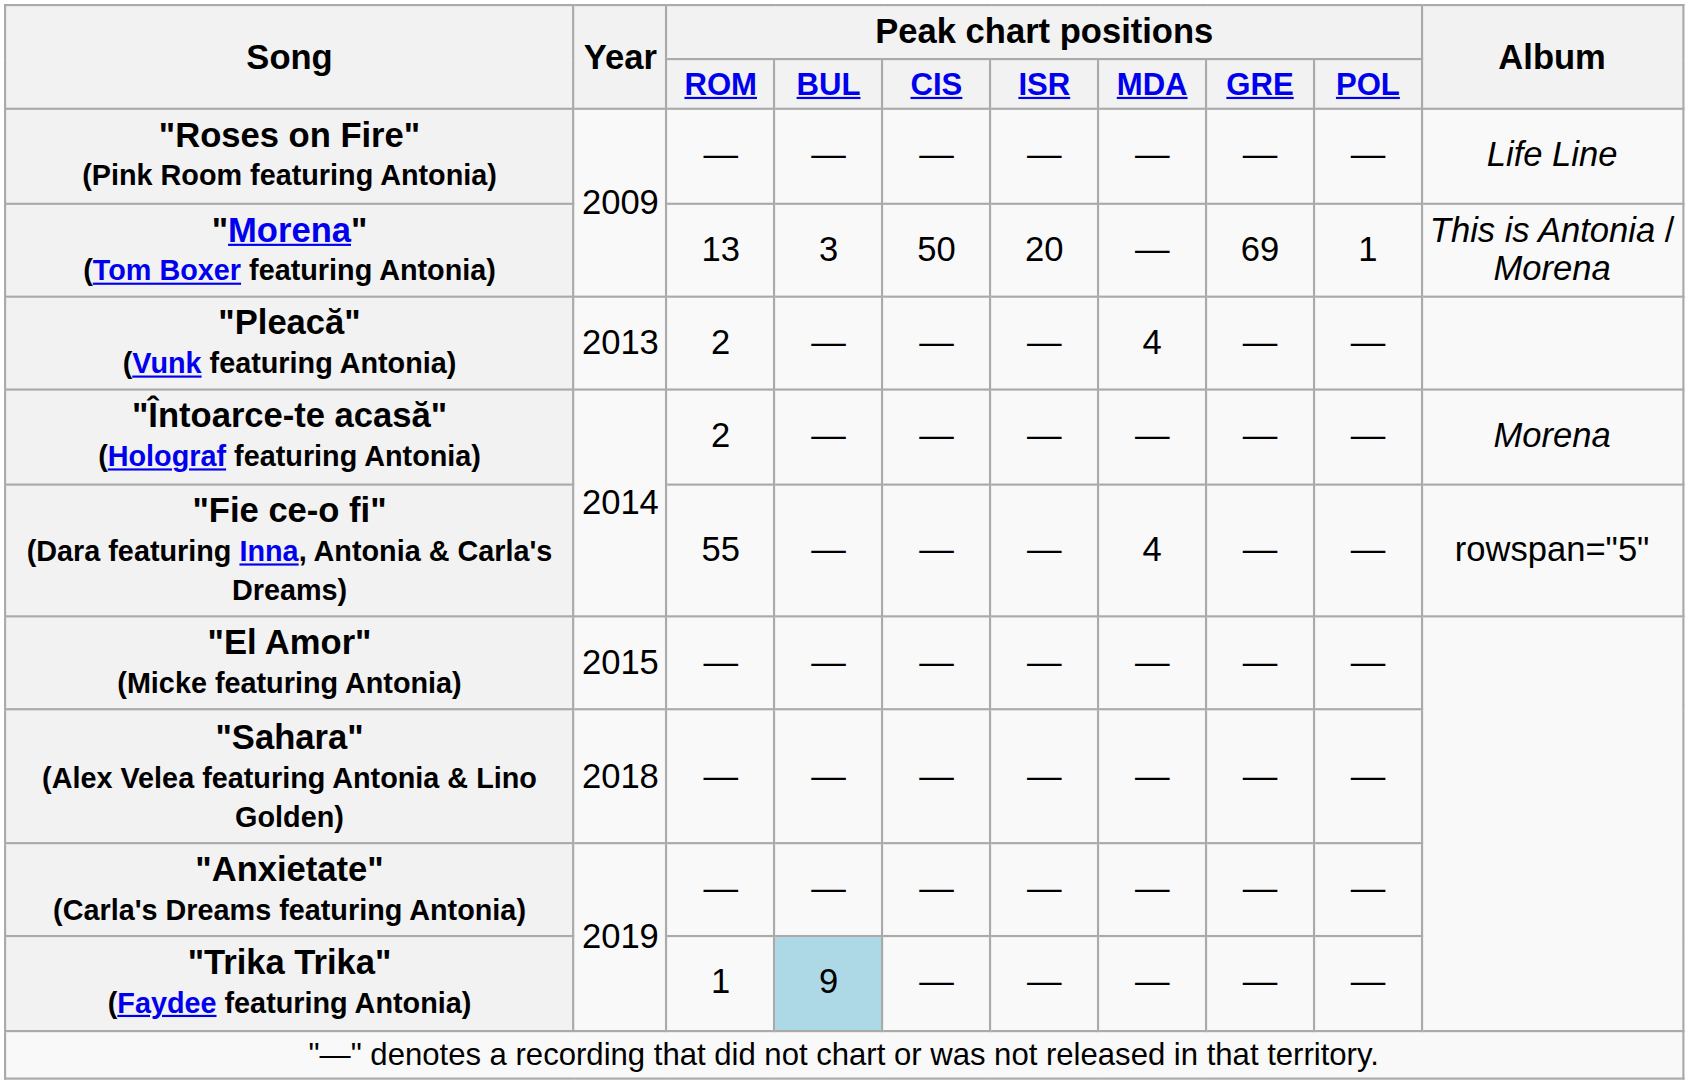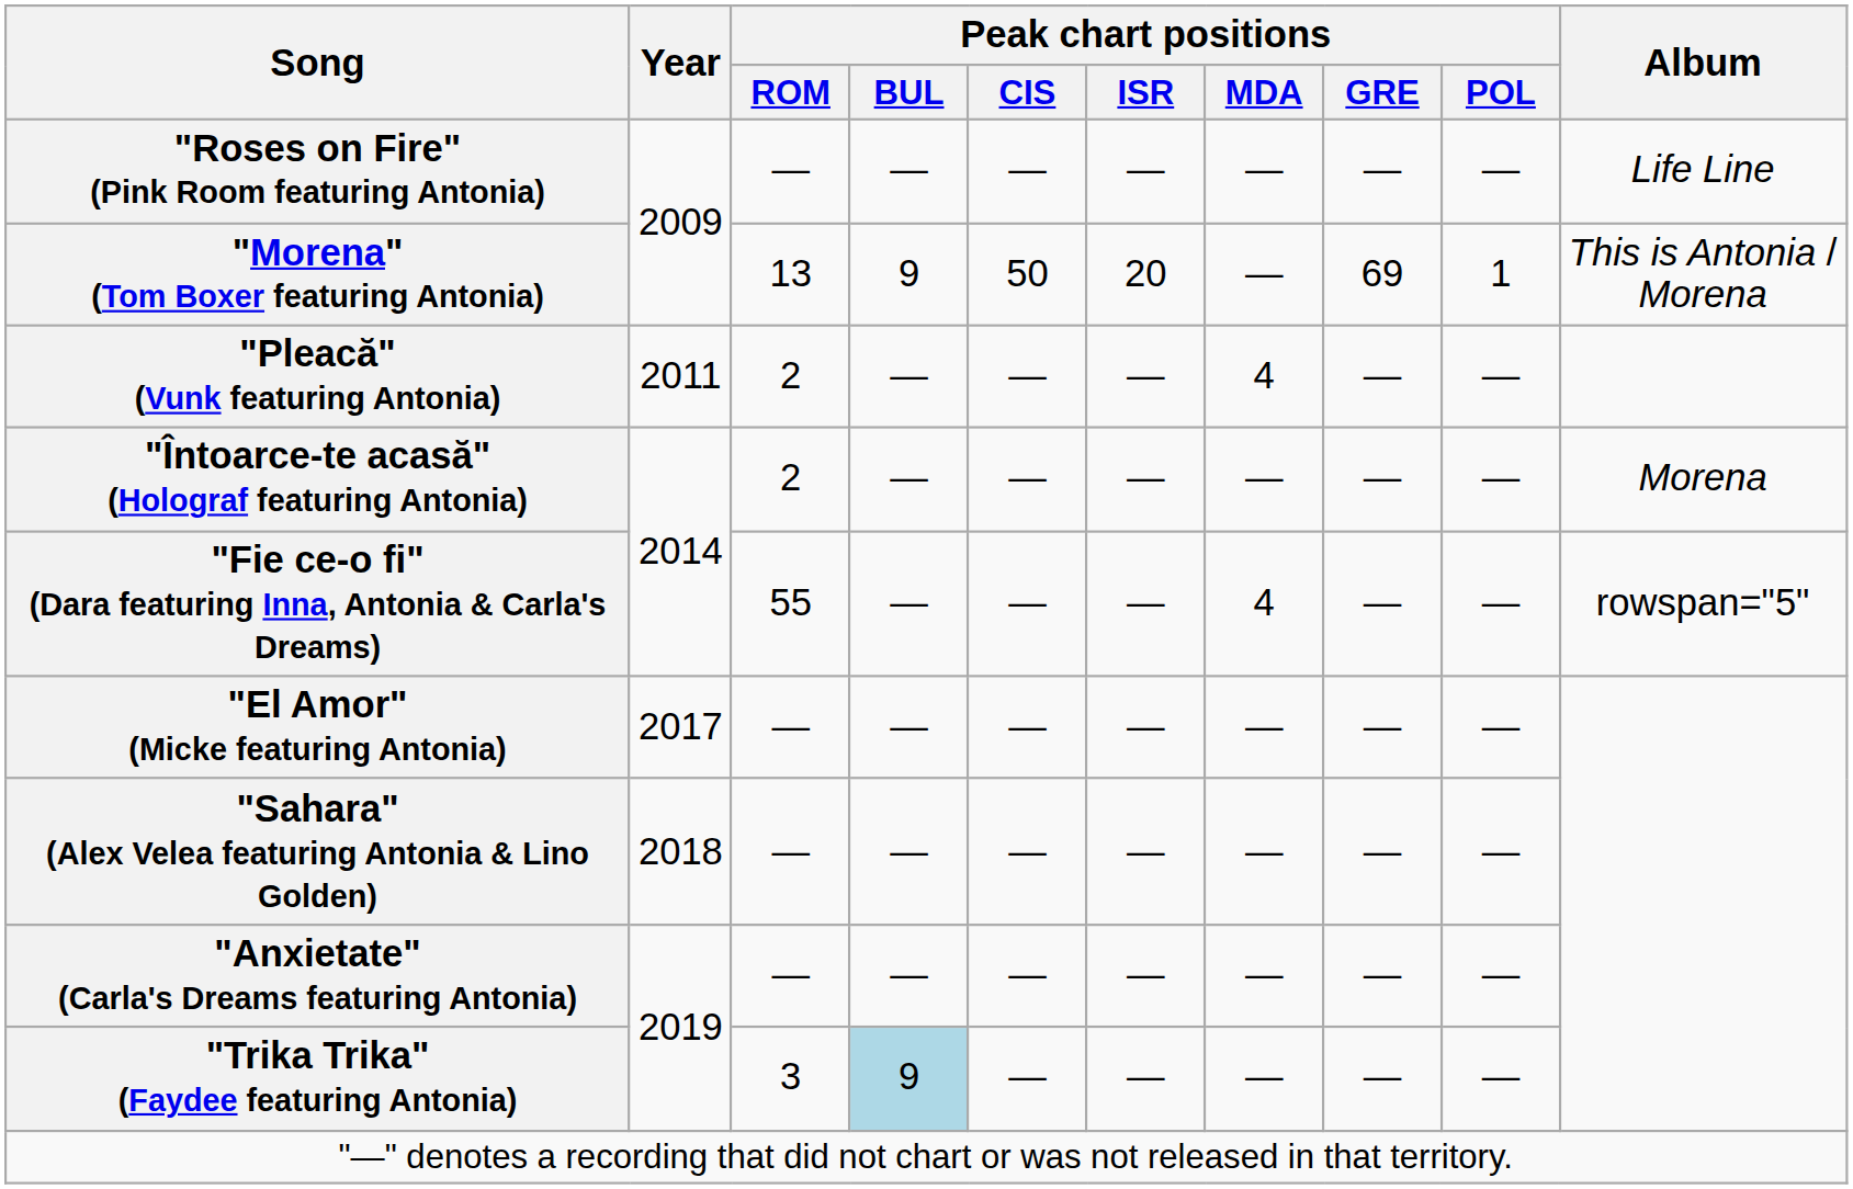"Morena" (Tom Boxer featuring Antonia) | Peak chart positions / BUL: 3 -> 9
"Pleacă" (Vunk featuring Antonia) | Year: 2013 -> 2011
"El Amor" (Micke featuring Antonia) | Year: 2015 -> 2017
"Trika Trika" (Faydee featuring Antonia) | Peak chart positions / ROM: 1 -> 3
